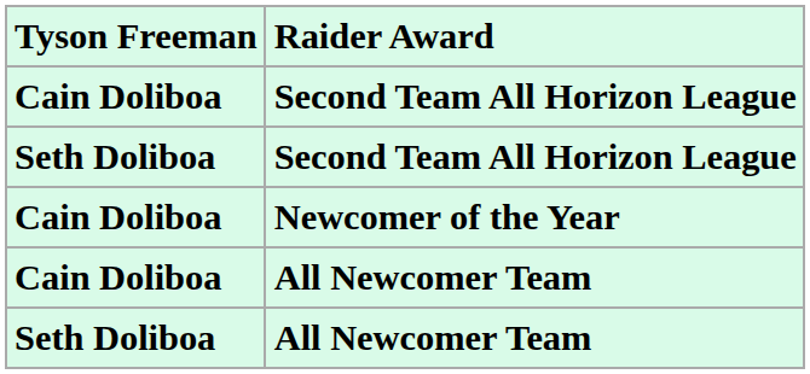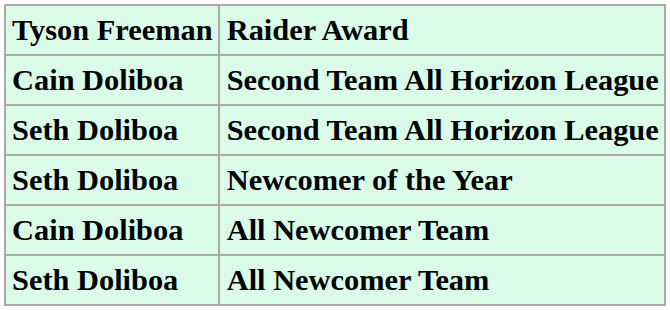row 4 | Tyson Freeman: Cain Doliboa -> Seth Doliboa
